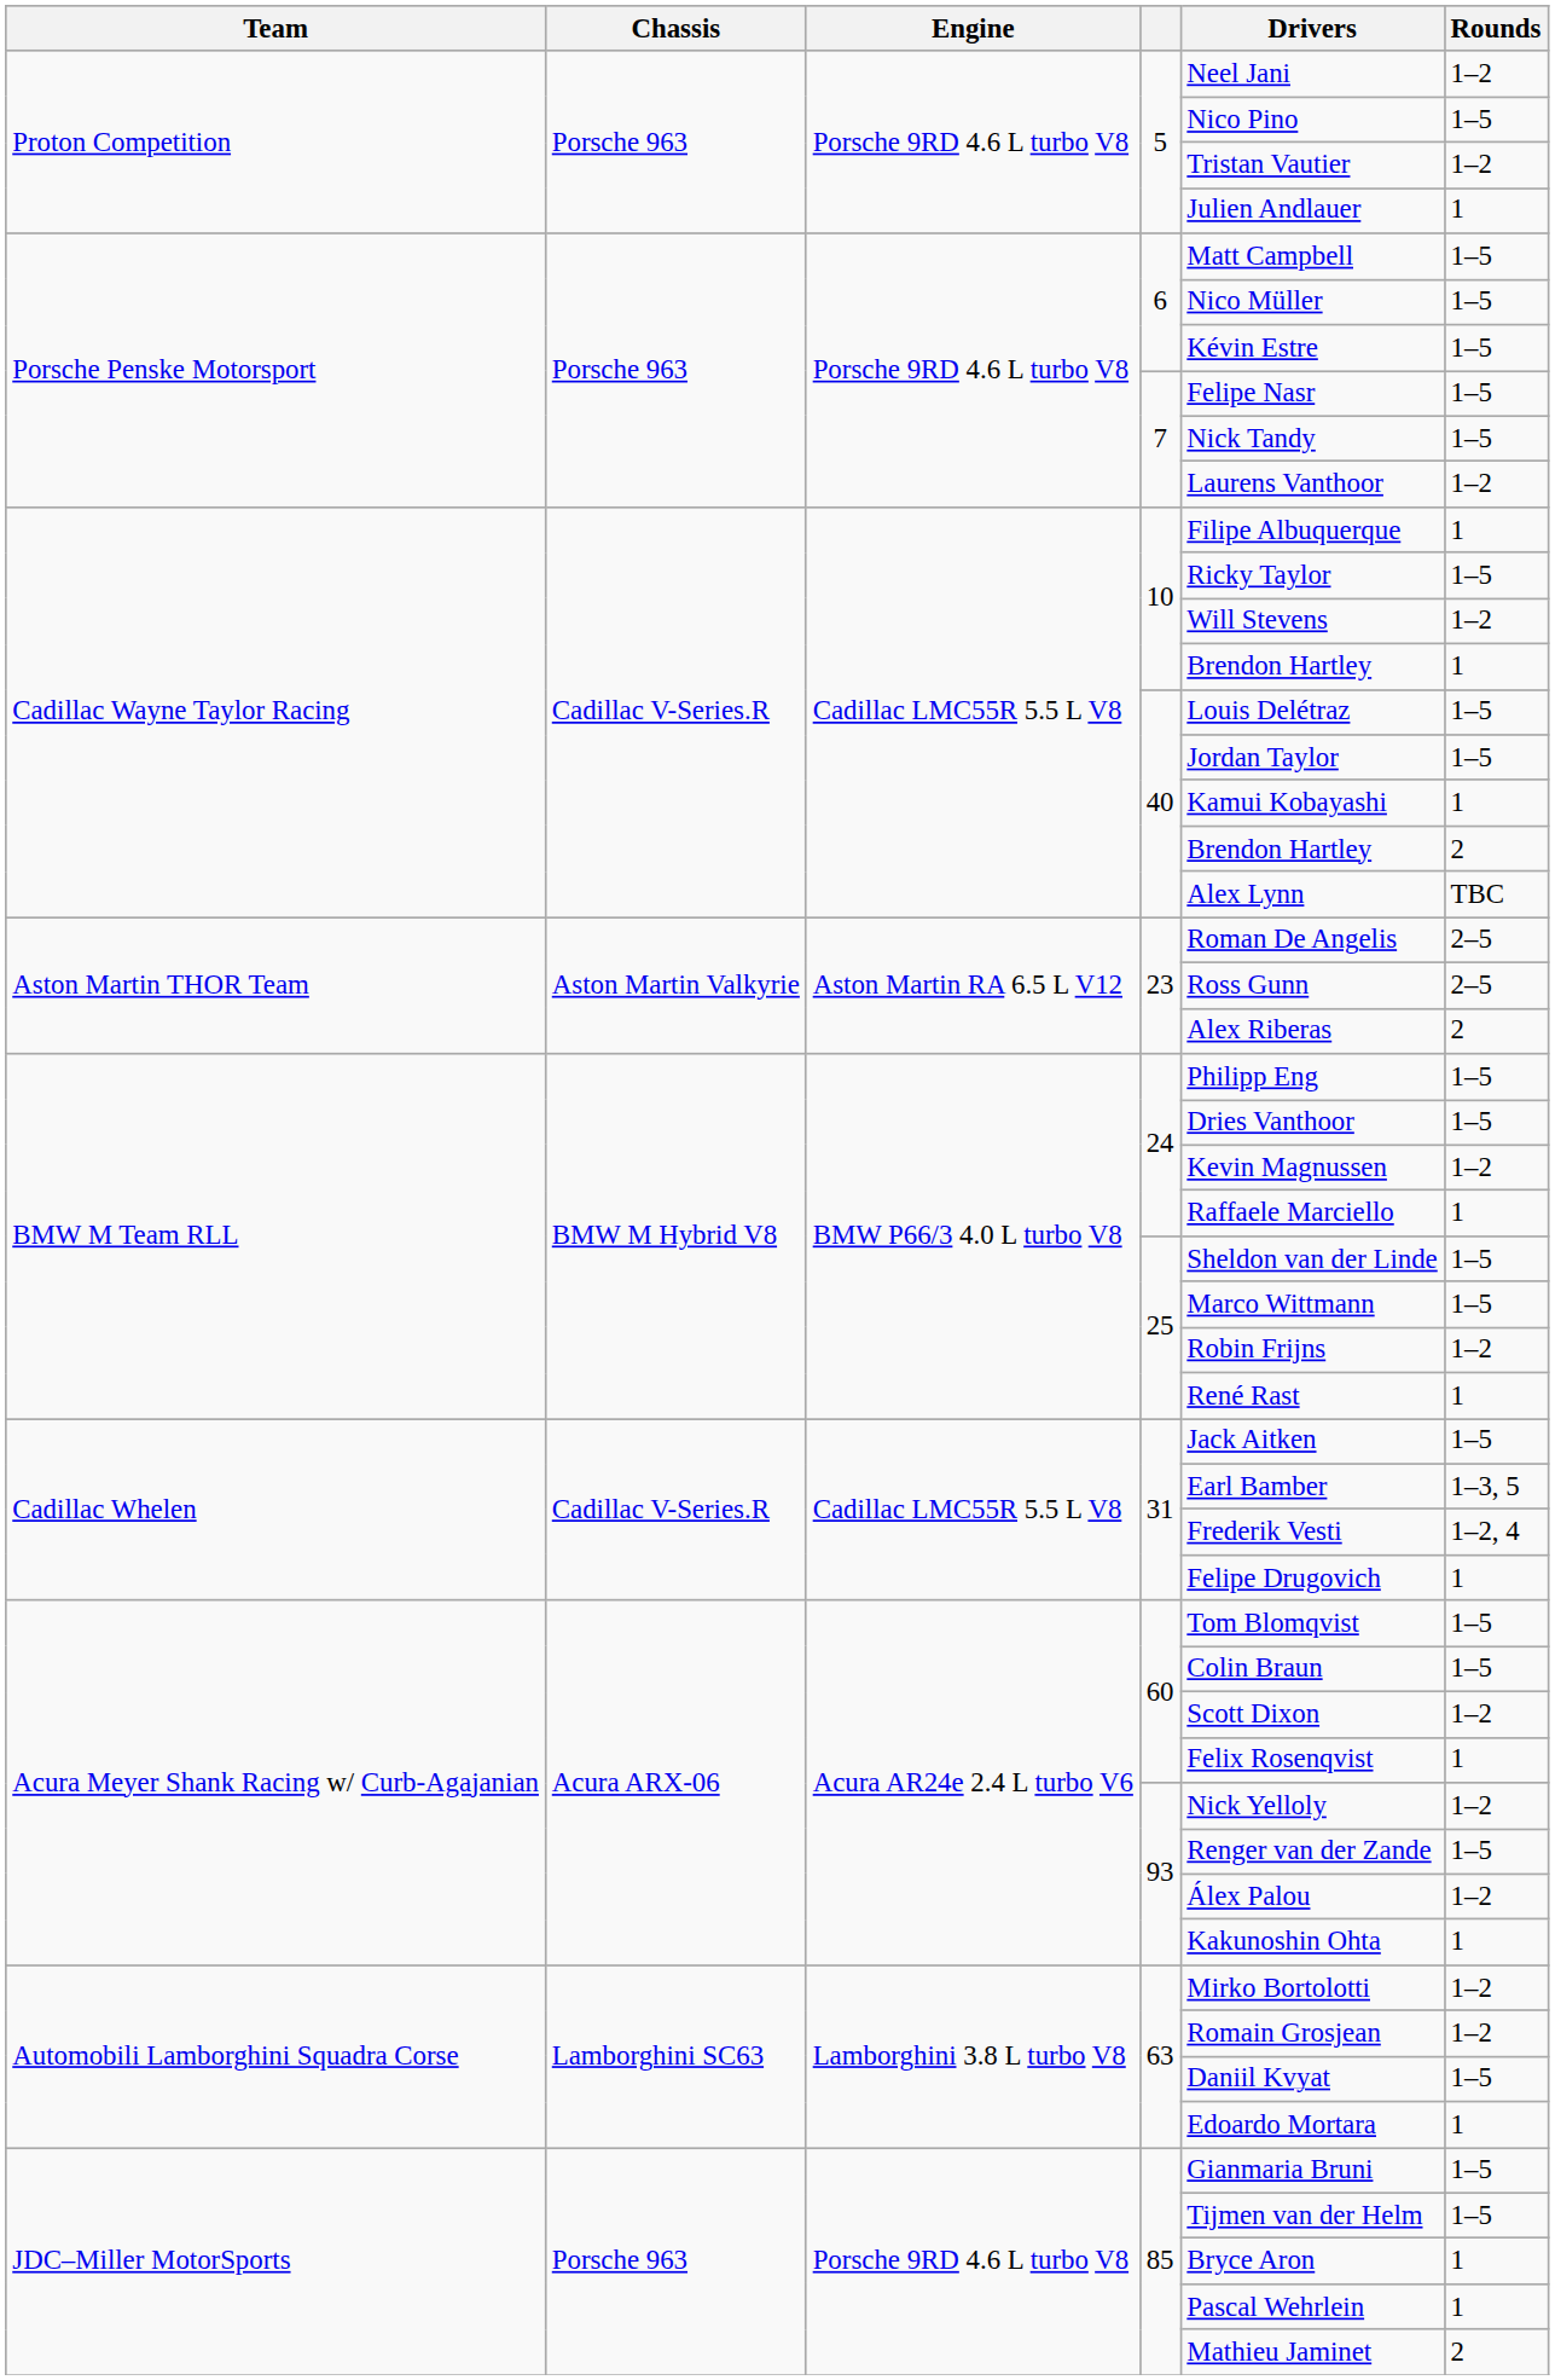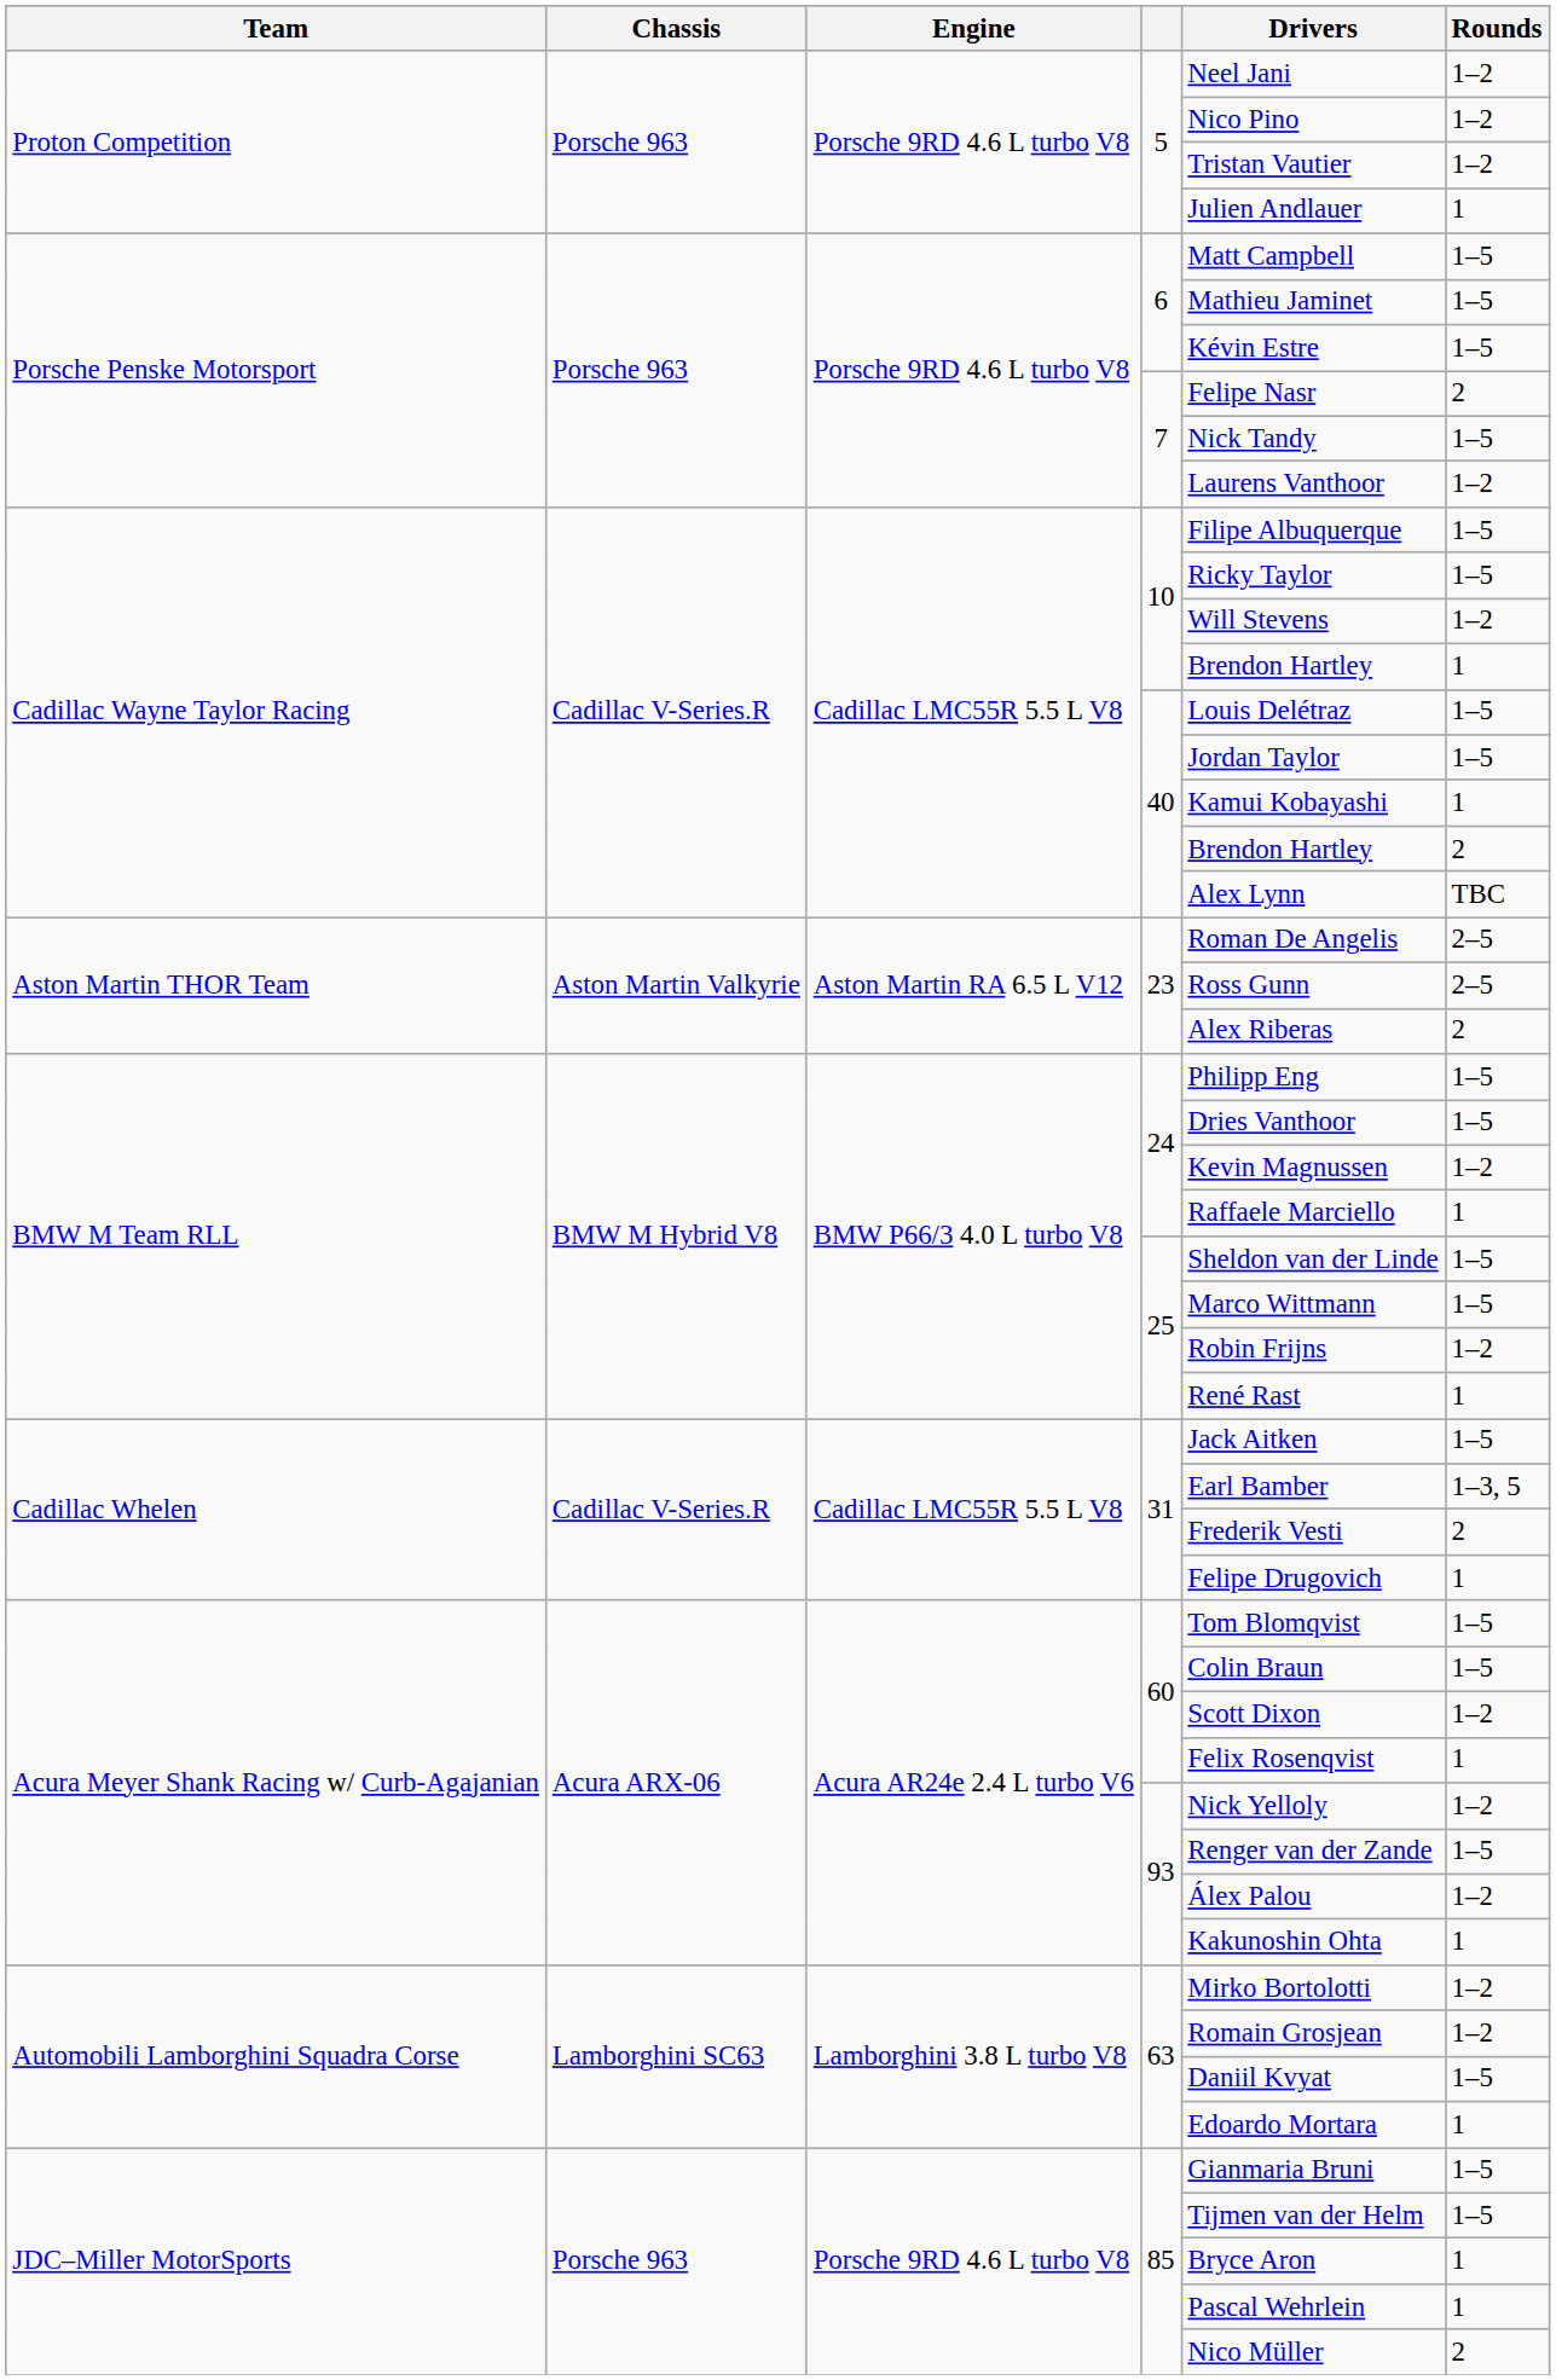row 3 | Rounds: 1–5 -> 1–2
row 7 | Drivers: Nico Müller -> Mathieu Jaminet
row 9 | Rounds: 1–5 -> 2
row 12 | Rounds: 1 -> 1–5
row 34 | Rounds: 1–2, 4 -> 2
row 52 | Drivers: Mathieu Jaminet -> Nico Müller
